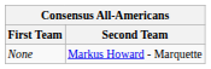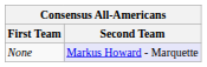None | Second Team: no background -> lavender background
